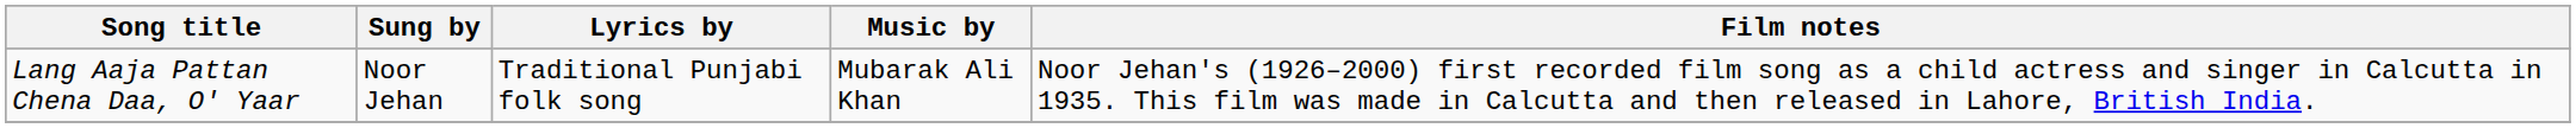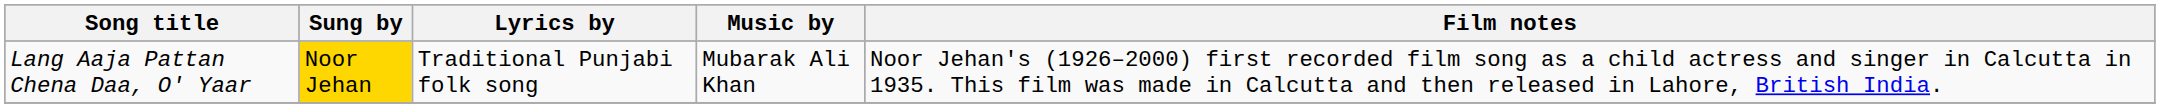Lang Aaja Pattan Chena Daa, O' Yaar | Sung by: no background -> gold background
